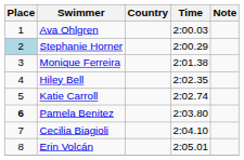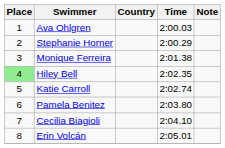Stephanie Horner | Place: lightblue background -> no background
Hiley Bell | Place: no background -> lightgreen background
Pamela Benitez | Place: bold -> normal
